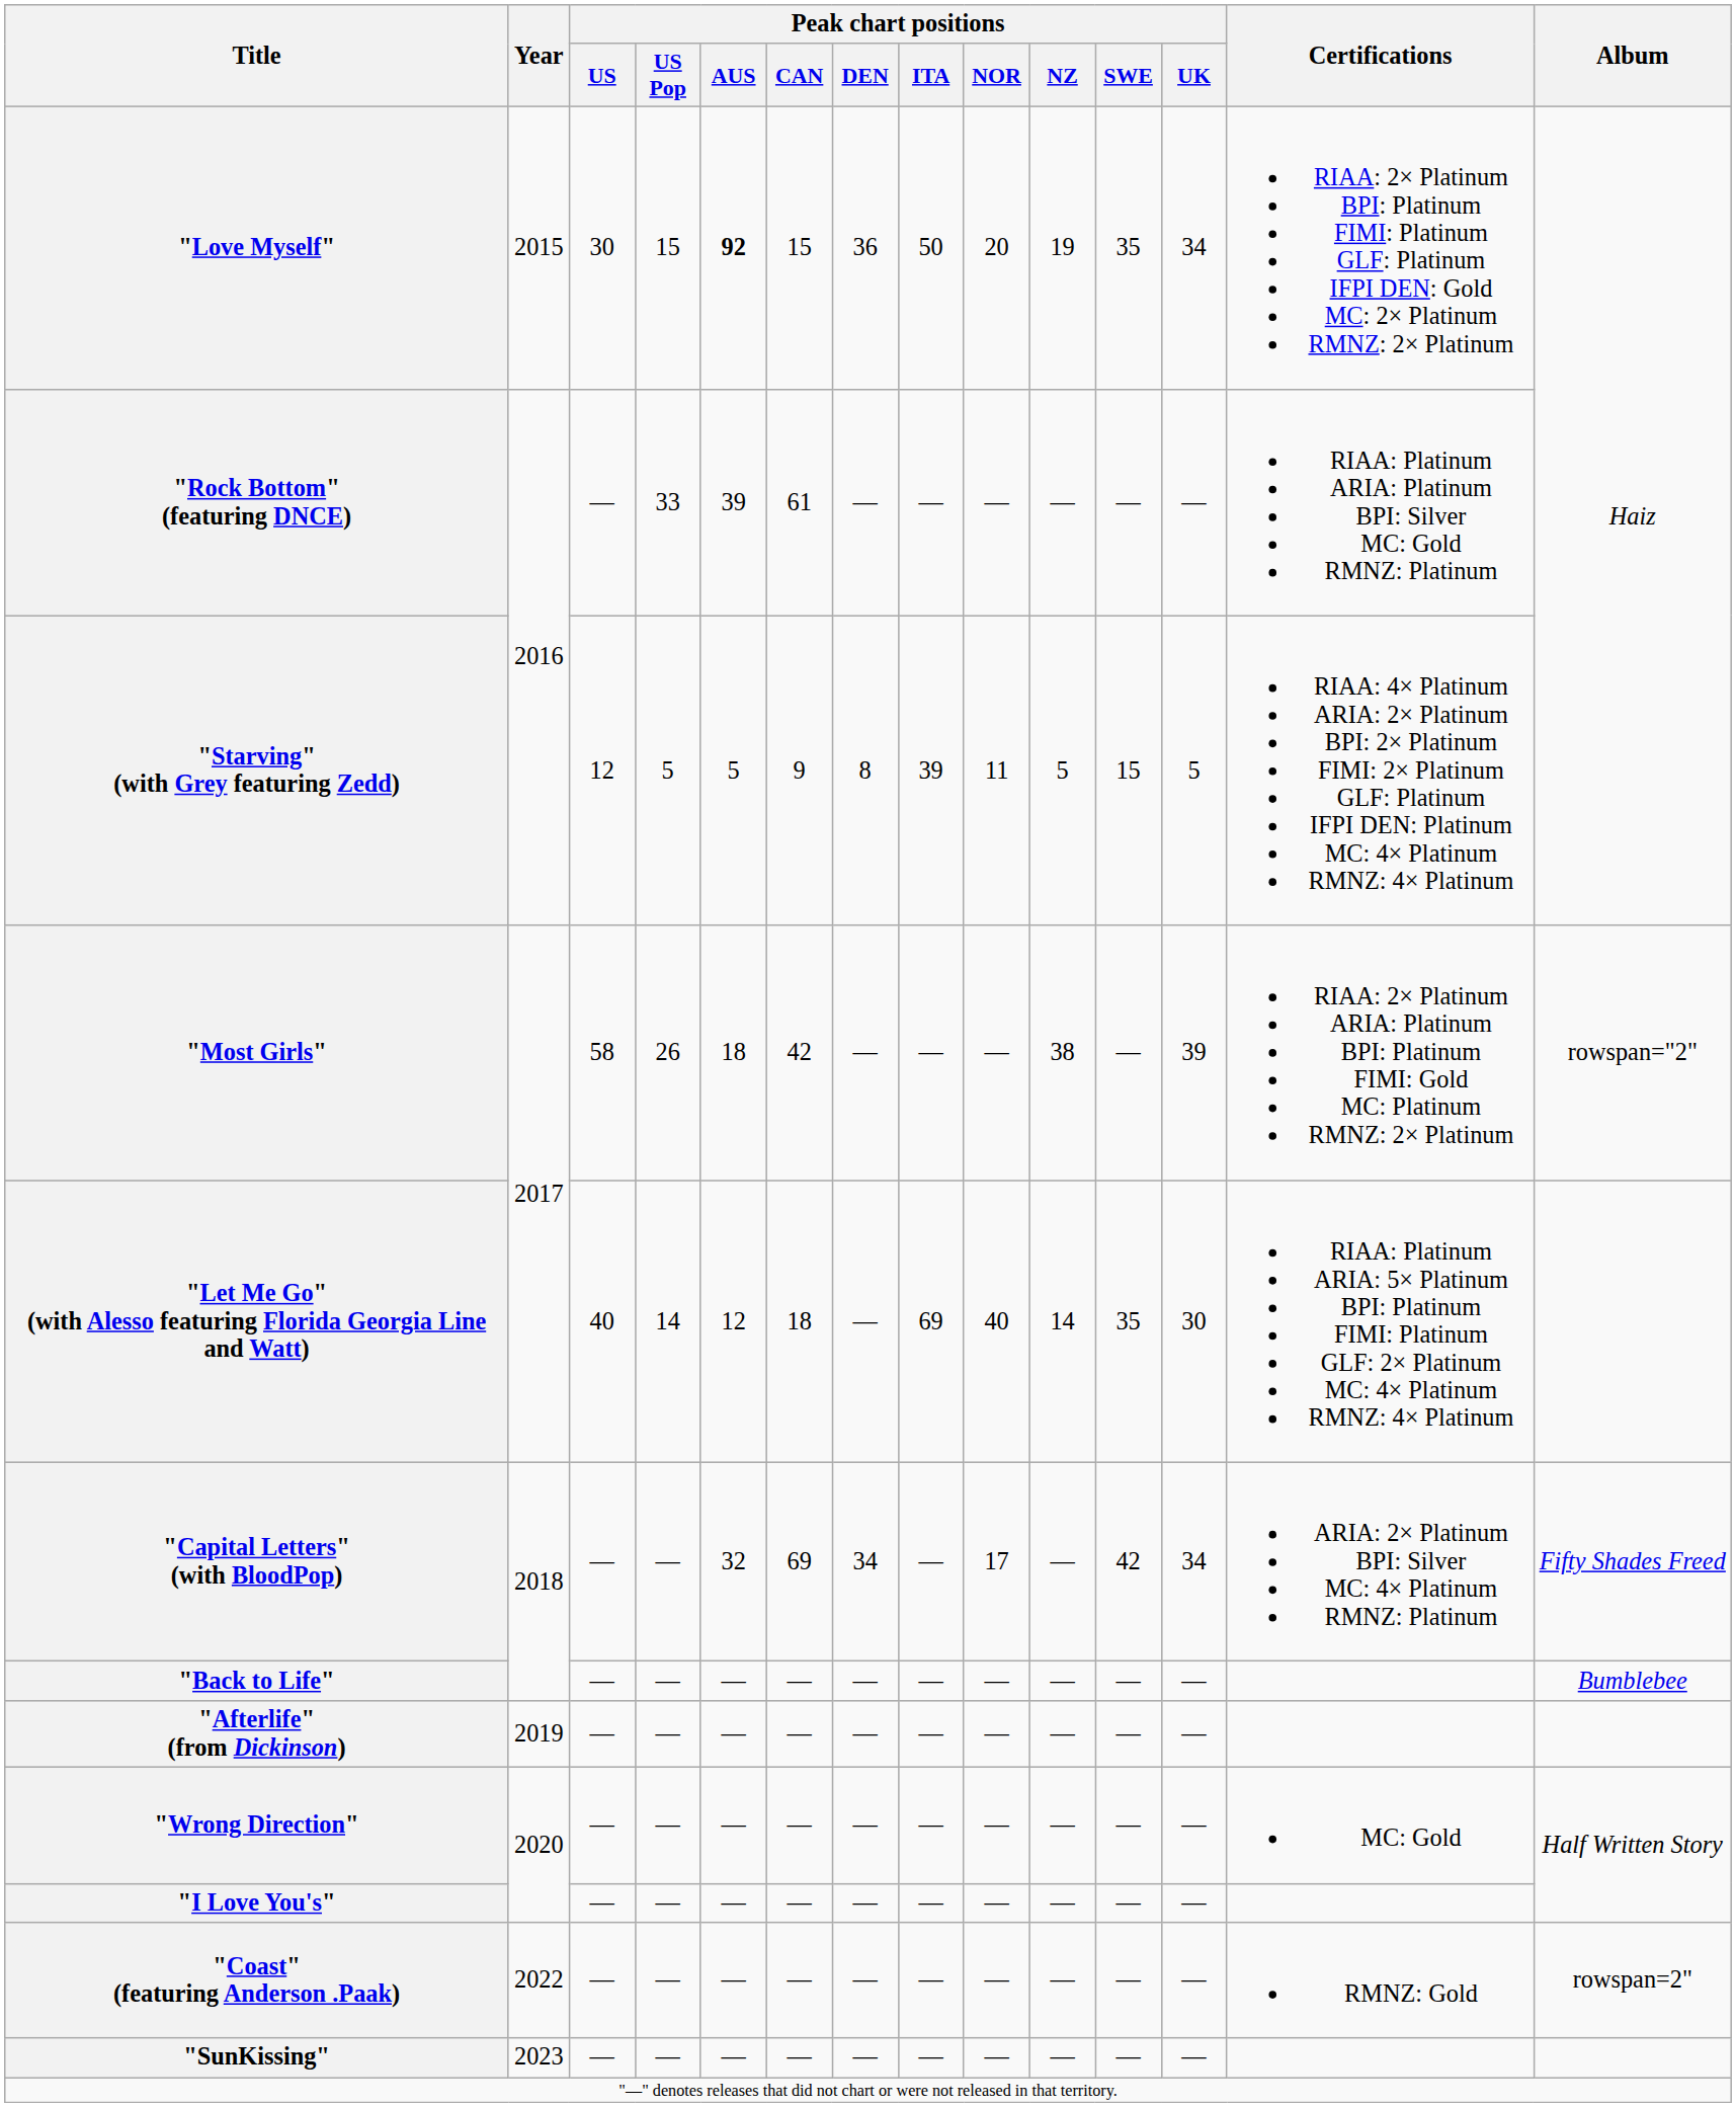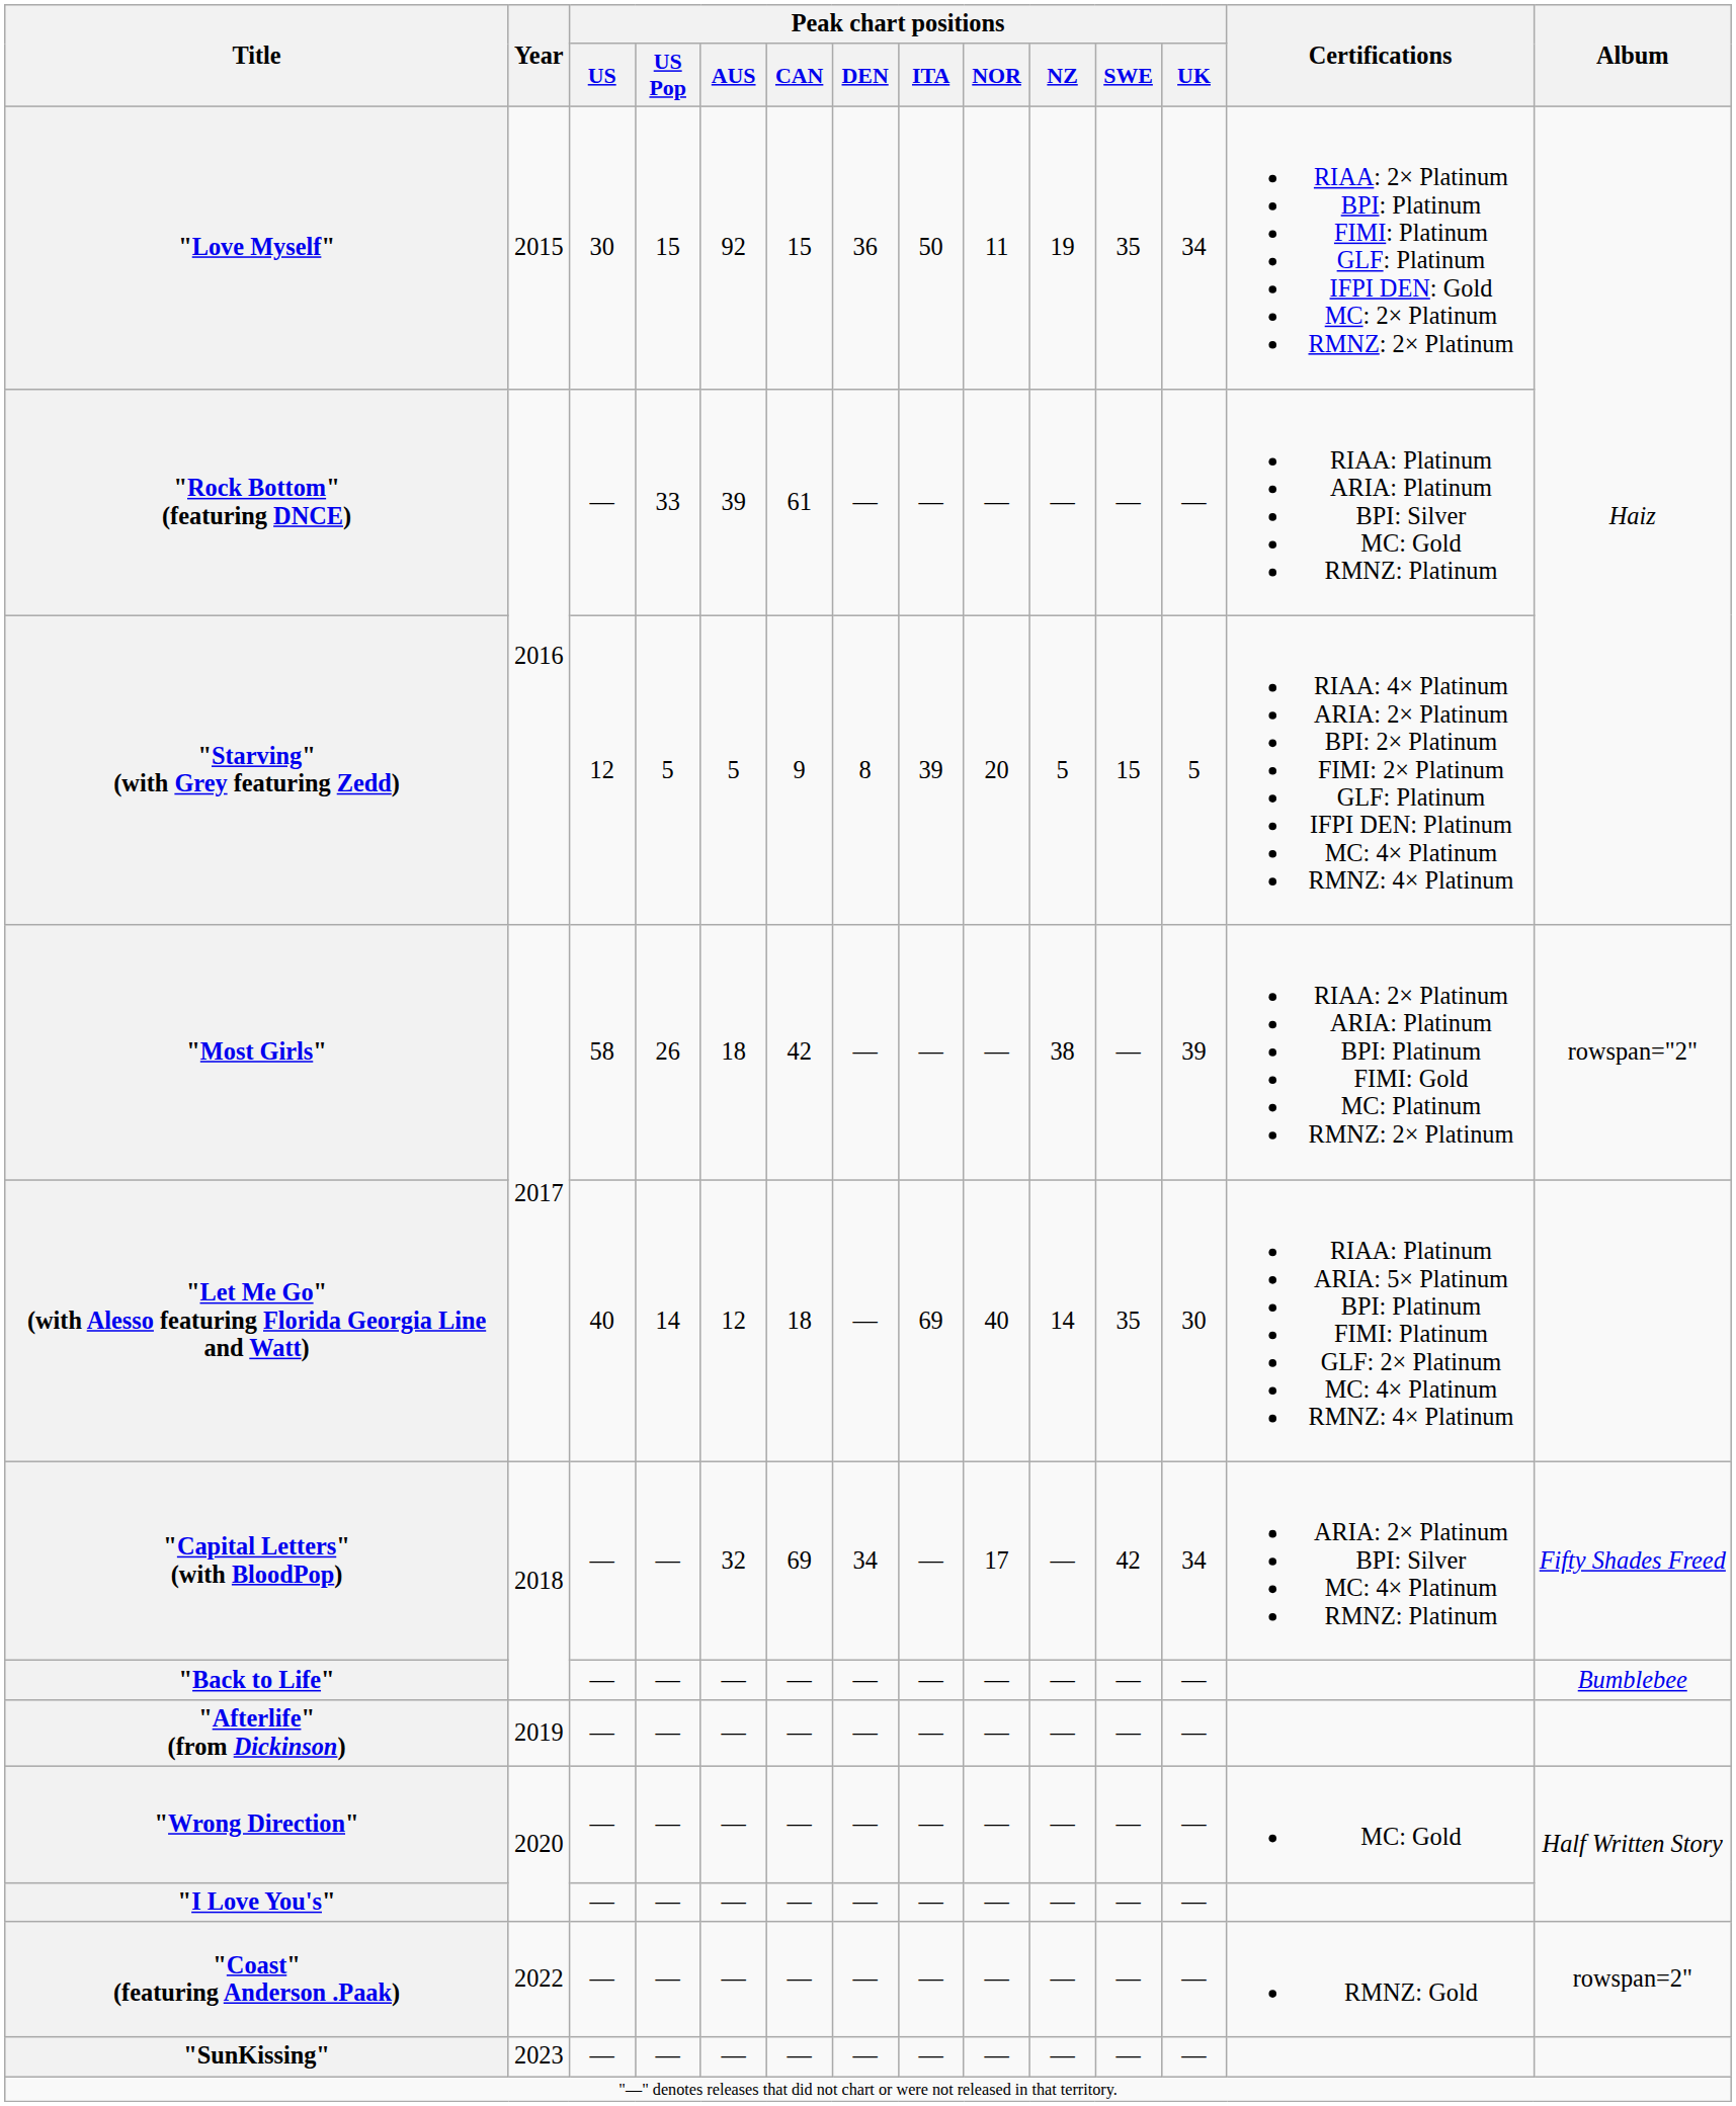"Love Myself" | Peak chart positions / AUS: bold -> normal
"Love Myself" | Peak chart positions / NOR: 20 -> 11
"Starving" (with Grey featuring Zedd) | Peak chart positions / NOR: 11 -> 20
